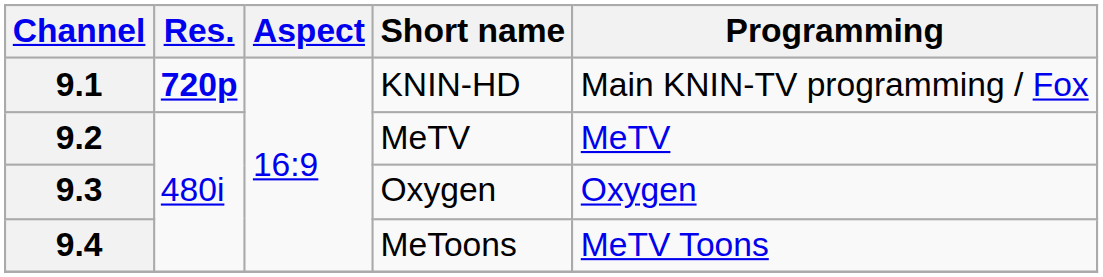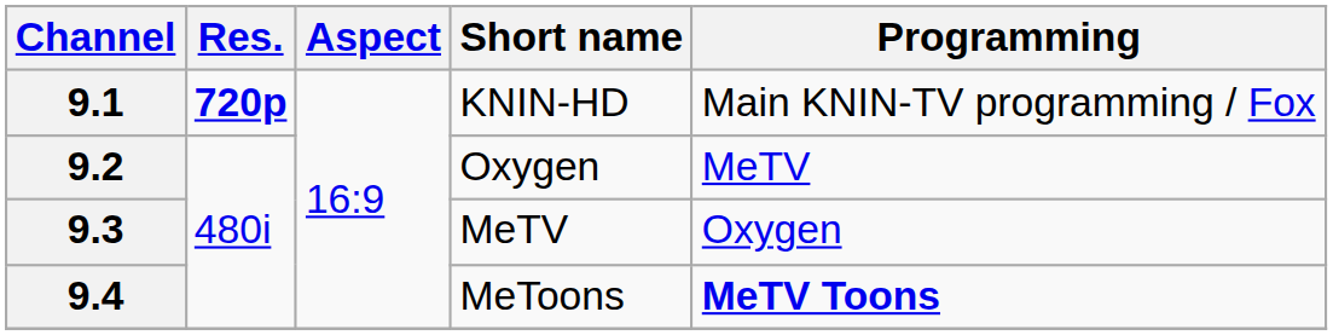9.2 | Short name: MeTV -> Oxygen
9.3 | Short name: Oxygen -> MeTV
9.4 | Programming: normal -> bold
